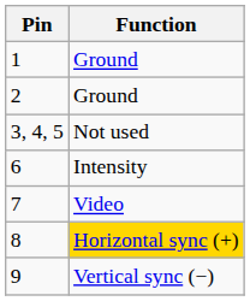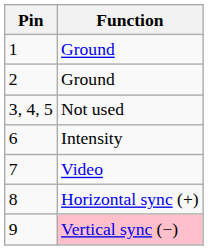8 | Function: gold background -> no background
9 | Function: no background -> pink background
